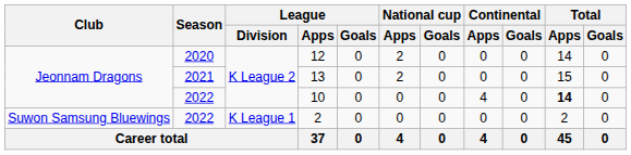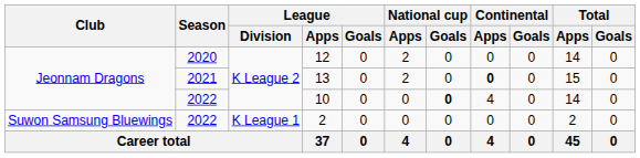13 | Continental / Apps: normal -> bold
10 | National cup / Goals: normal -> bold
10 | Total / Apps: bold -> normal
